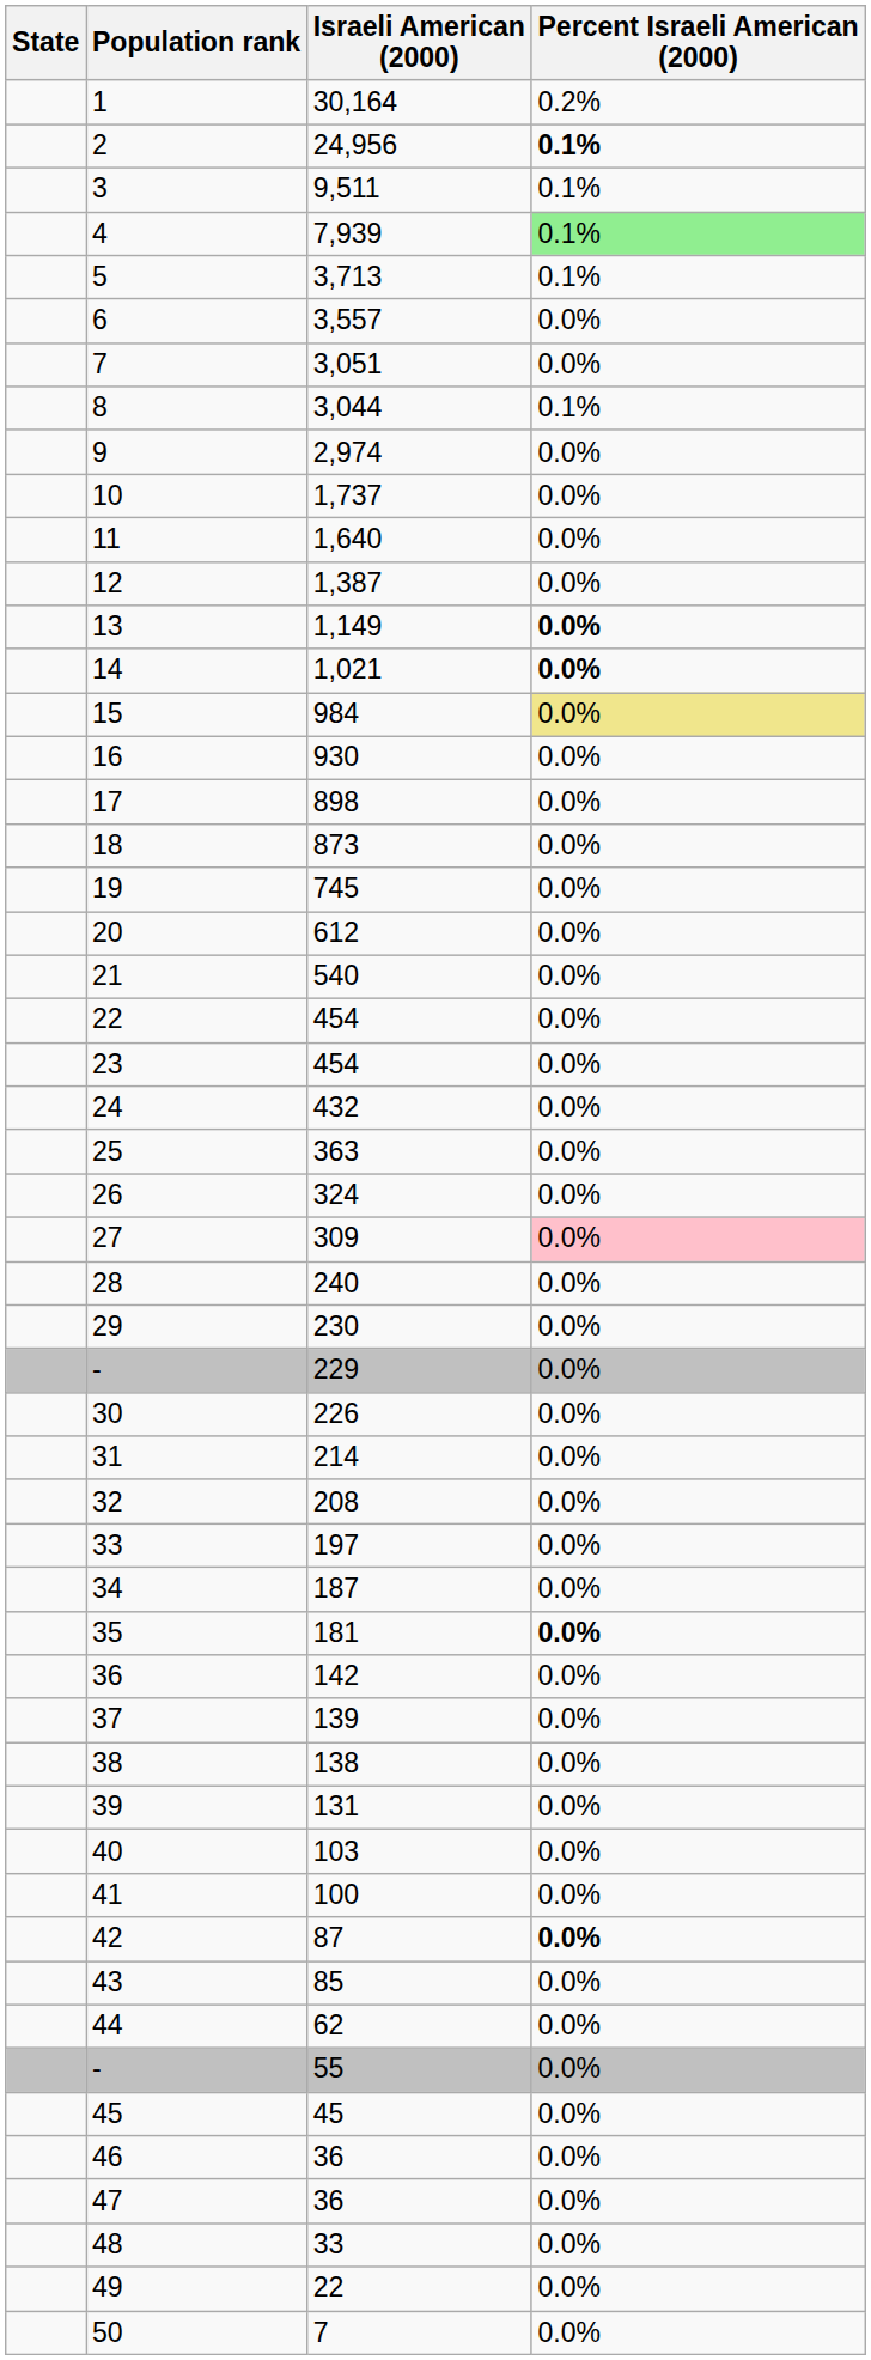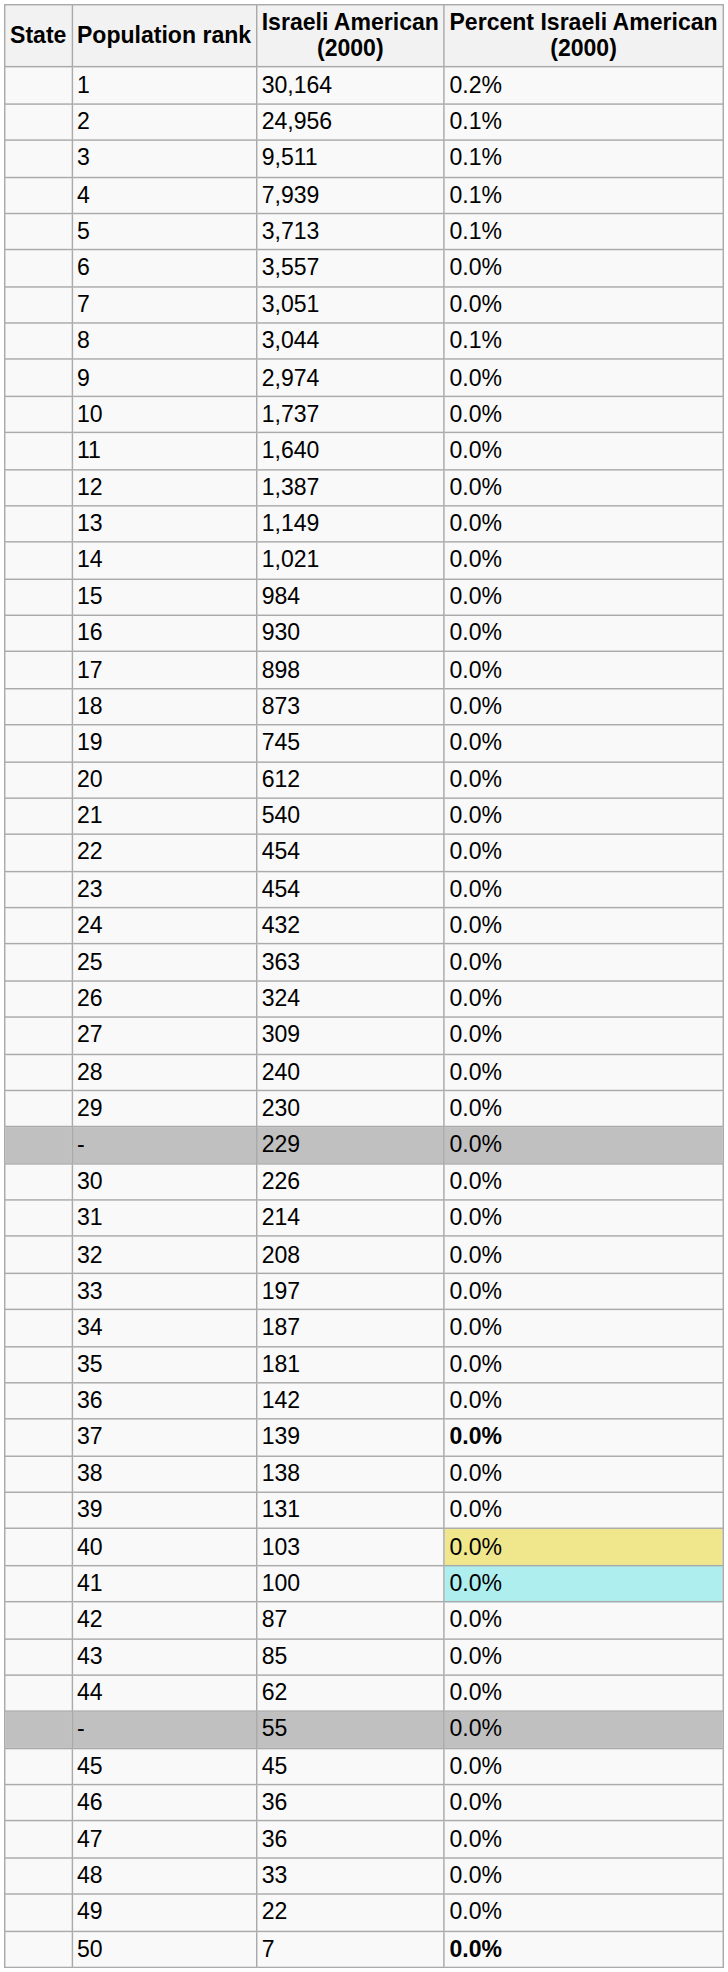2 | Percent Israeli American (2000): bold -> normal
4 | Percent Israeli American (2000): lightgreen background -> no background
13 | Percent Israeli American (2000): bold -> normal
14 | Percent Israeli American (2000): bold -> normal
15 | Percent Israeli American (2000): khaki background -> no background
27 | Percent Israeli American (2000): pink background -> no background
35 | Percent Israeli American (2000): bold -> normal
37 | Percent Israeli American (2000): normal -> bold
40 | Percent Israeli American (2000): no background -> khaki background
41 | Percent Israeli American (2000): no background -> paleturquoise background
42 | Percent Israeli American (2000): bold -> normal
50 | Percent Israeli American (2000): normal -> bold
